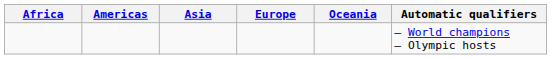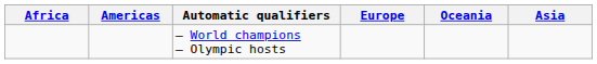columns swapped: Asia <-> Automatic qualifiers
